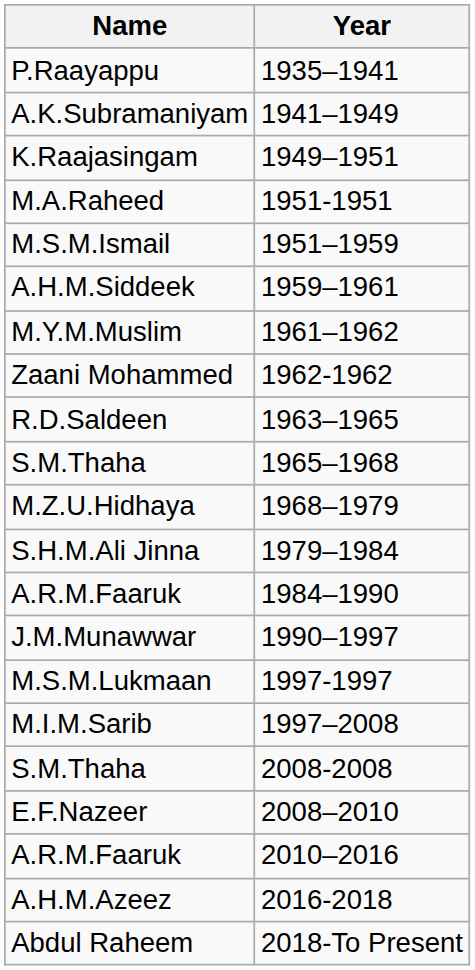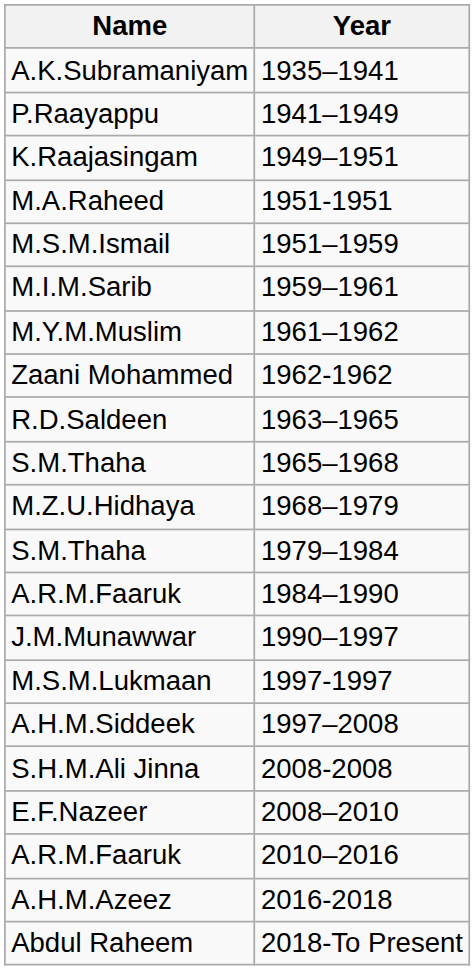row 2 | Name: P.Raayappu -> A.K.Subramaniyam
row 3 | Name: A.K.Subramaniyam -> P.Raayappu
row 7 | Name: A.H.M.Siddeek -> M.I.M.Sarib
row 13 | Name: S.H.M.Ali Jinna -> S.M.Thaha
row 17 | Name: M.I.M.Sarib -> A.H.M.Siddeek
row 18 | Name: S.M.Thaha -> S.H.M.Ali Jinna
